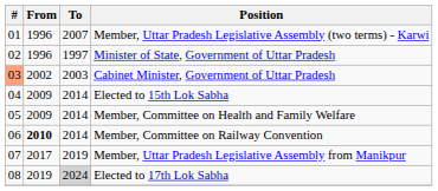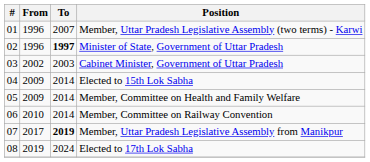Minister of State, Government of Uttar Pradesh | To: normal -> bold
Cabinet Minister, Government of Uttar Pradesh | #: lightsalmon background -> no background
Member, Committee on Railway Convention | From: bold -> normal
Member, Uttar Pradesh Legislative Assembly from Manikpur | To: normal -> bold
Elected to 17th Lok Sabha | To: lightgrey background -> no background
